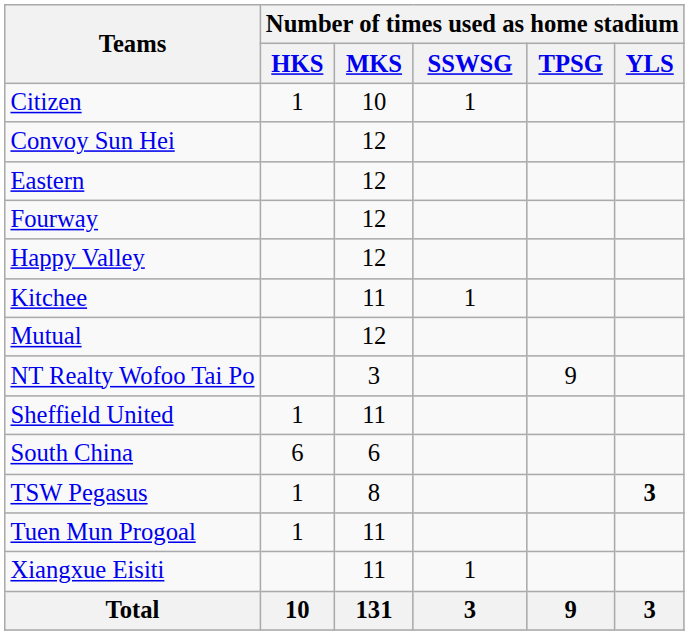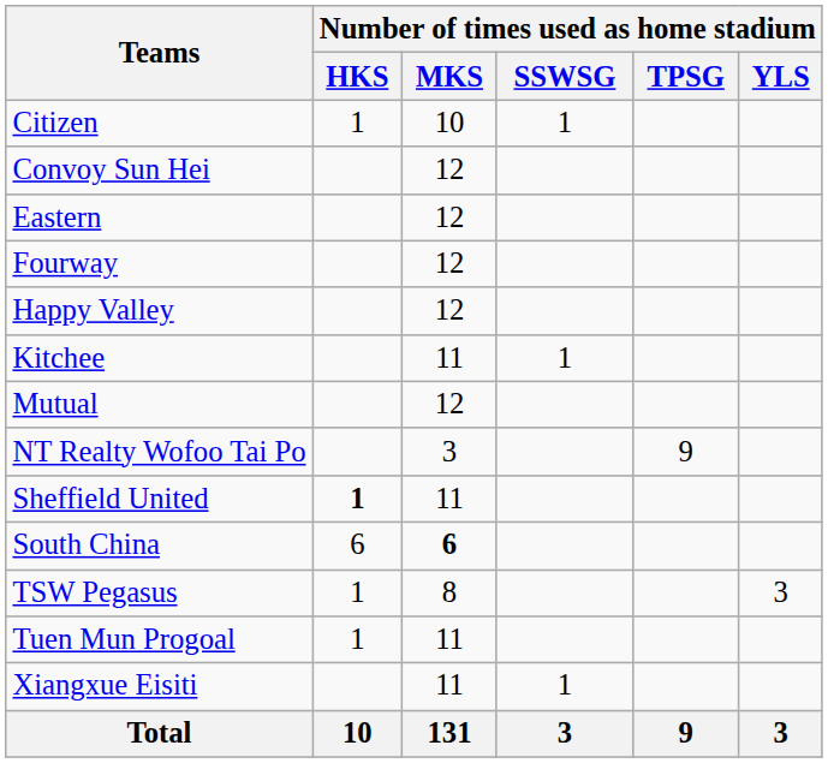Sheffield United | Number of times used as home stadium / HKS: normal -> bold
South China | Number of times used as home stadium / MKS: normal -> bold
TSW Pegasus | Number of times used as home stadium / YLS: bold -> normal
